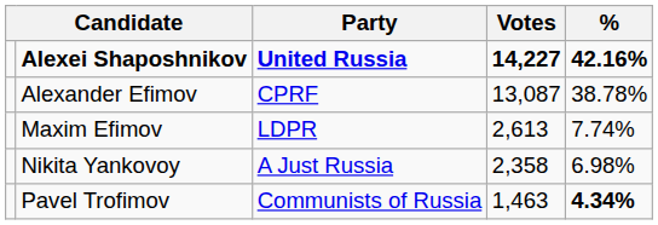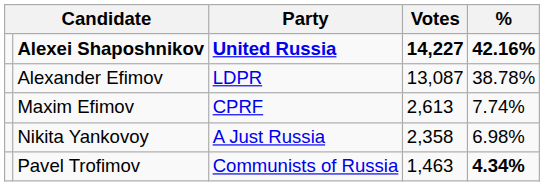Alexander Efimov | Party: CPRF -> LDPR
Maxim Efimov | Party: LDPR -> CPRF
